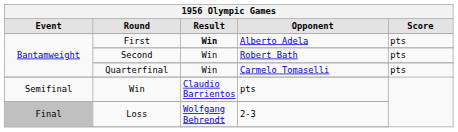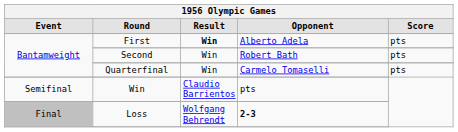Loss | Opponent: normal -> bold
